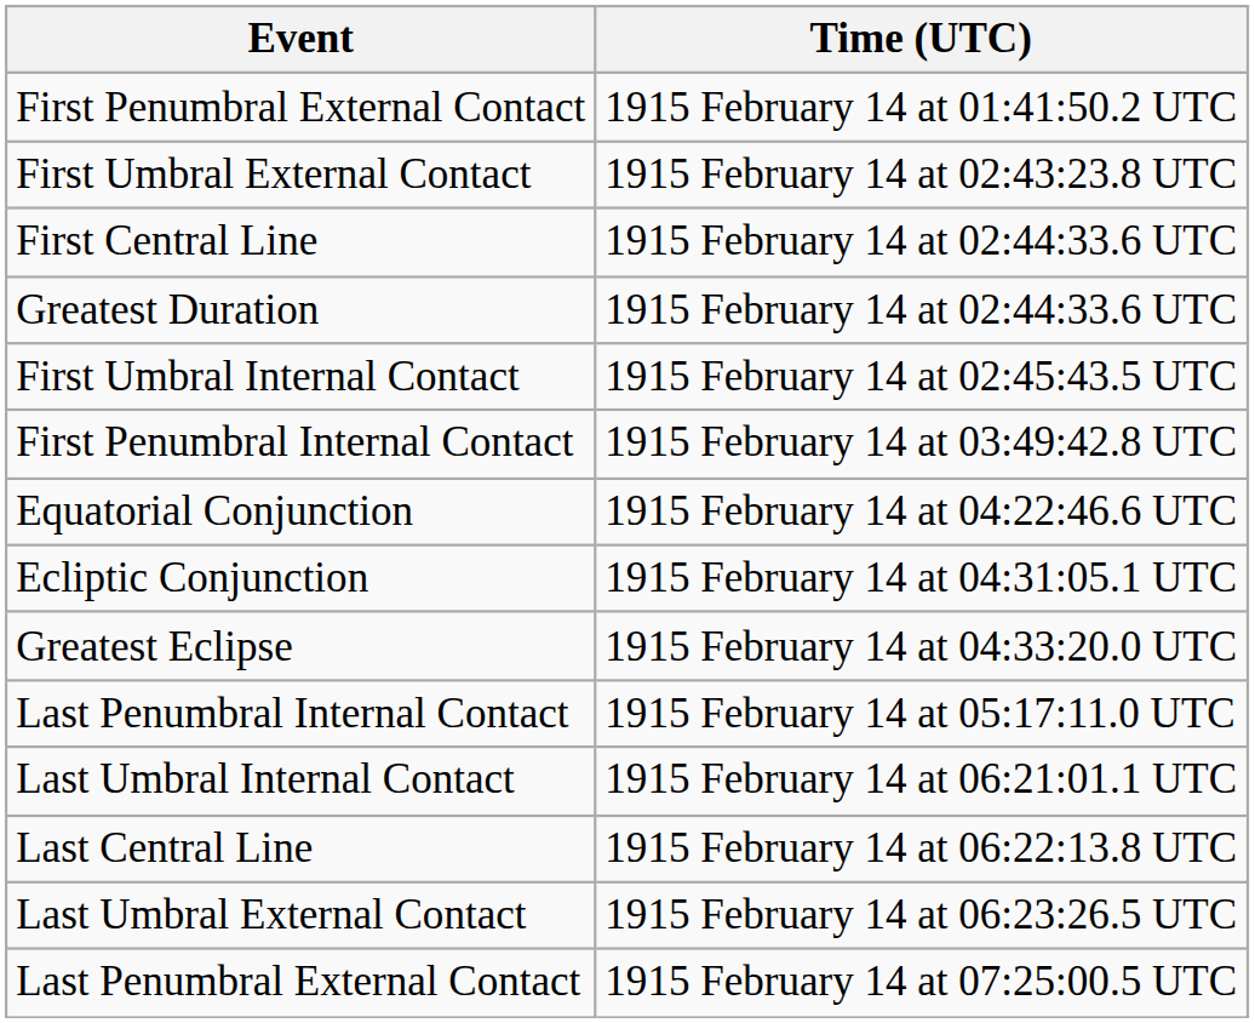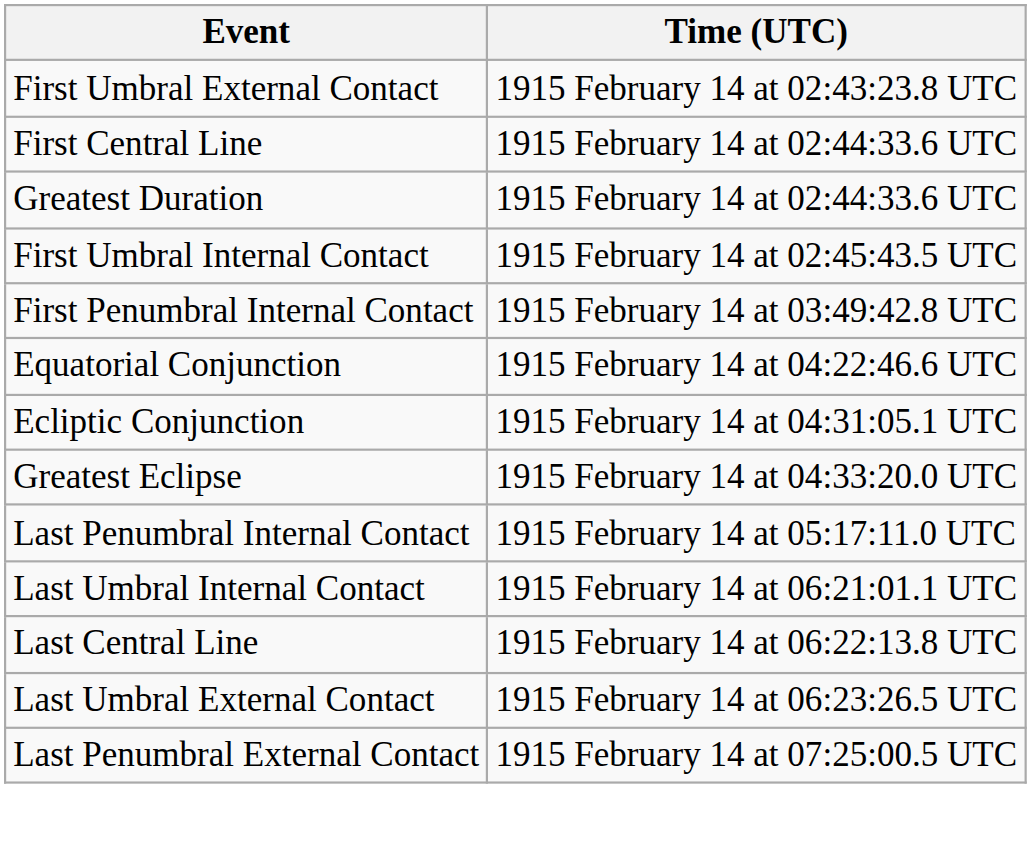- row: First Penumbral External Contact | 1915 February 14 at 01:41:50.2 UTC
